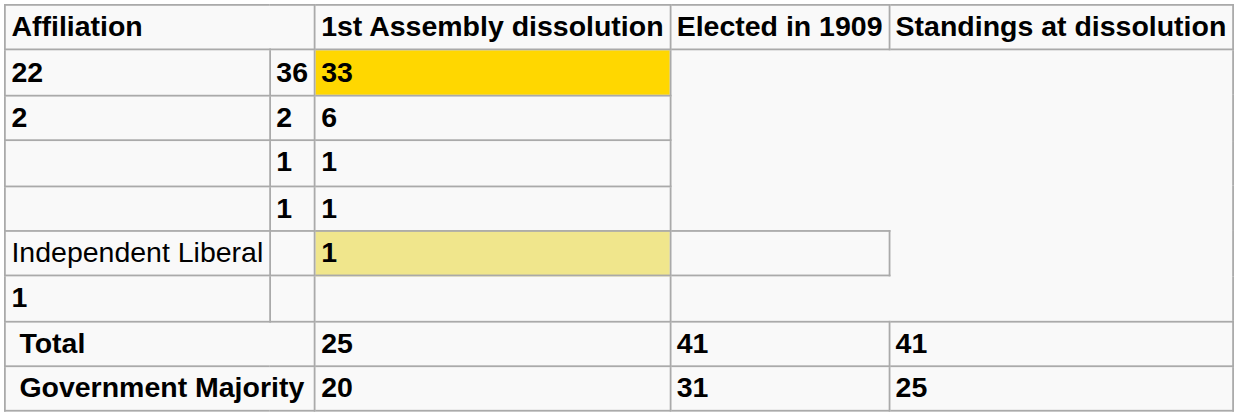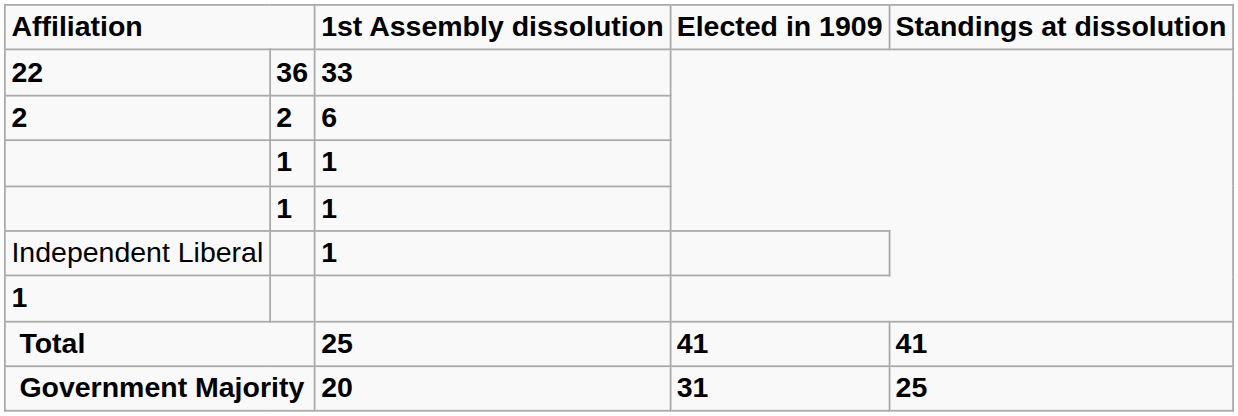22 | column 3: gold background -> no background
Independent Liberal | column 3: khaki background -> no background
